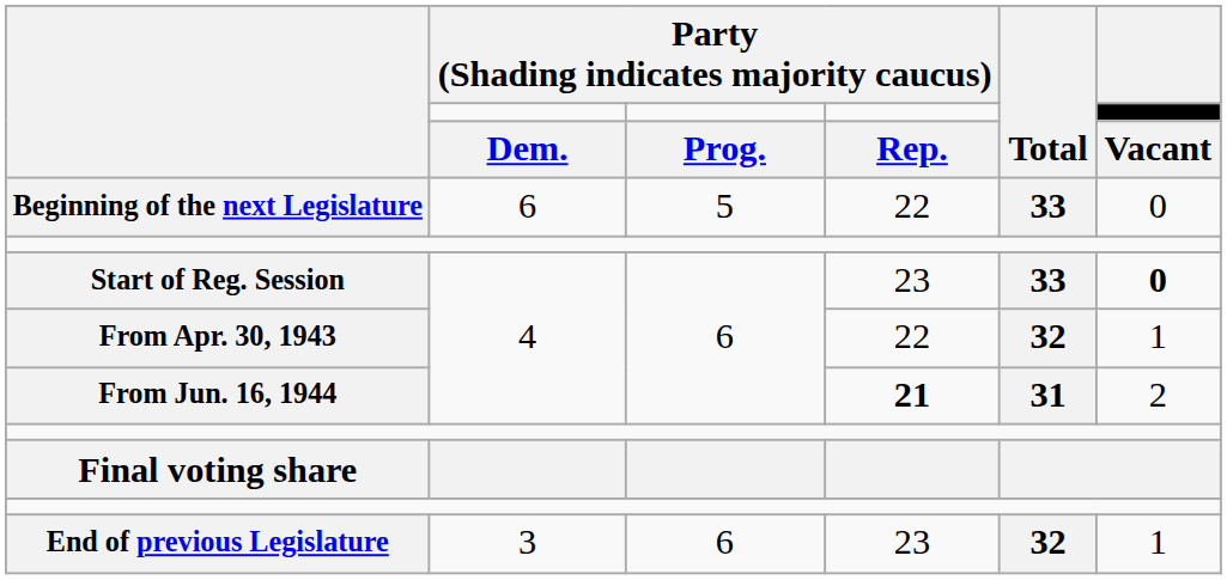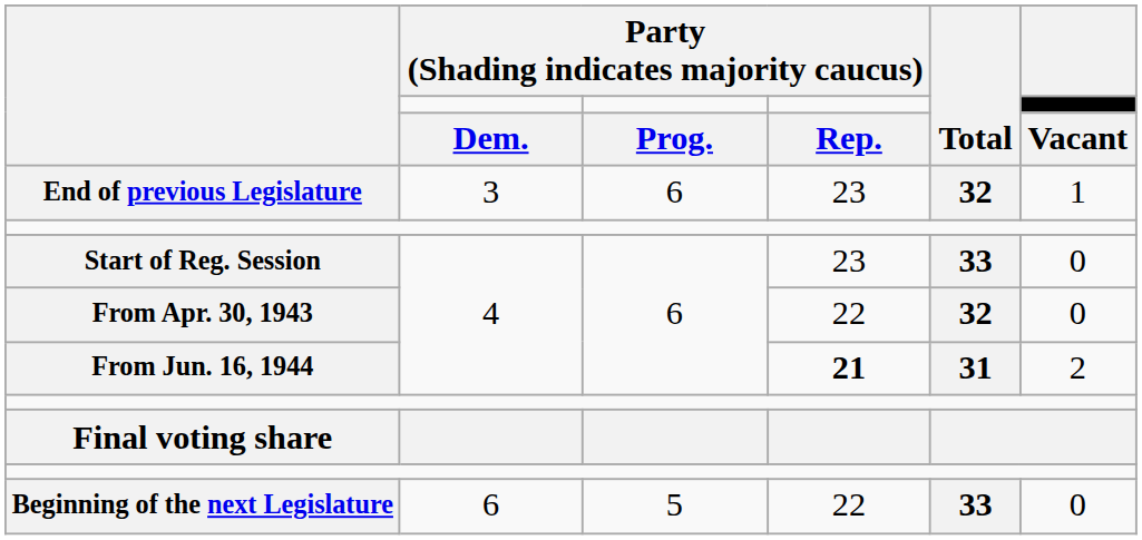rows swapped: End of previous Legislature <-> Beginning of the next Legislature
Start of Reg. Session | column 6: bold -> normal
From Apr. 30, 1943 | column 6: 1 -> 0
